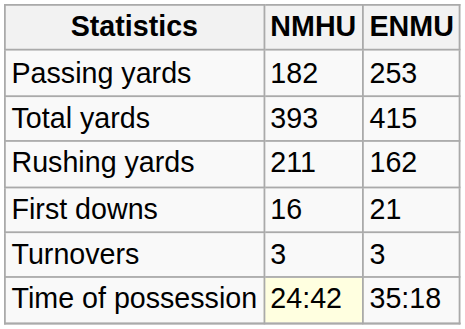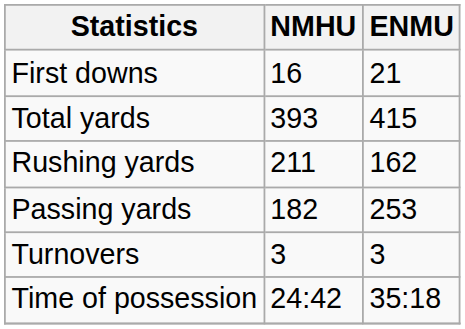rows swapped: First downs <-> Passing yards
Time of possession | NMHU: lightyellow background -> no background
